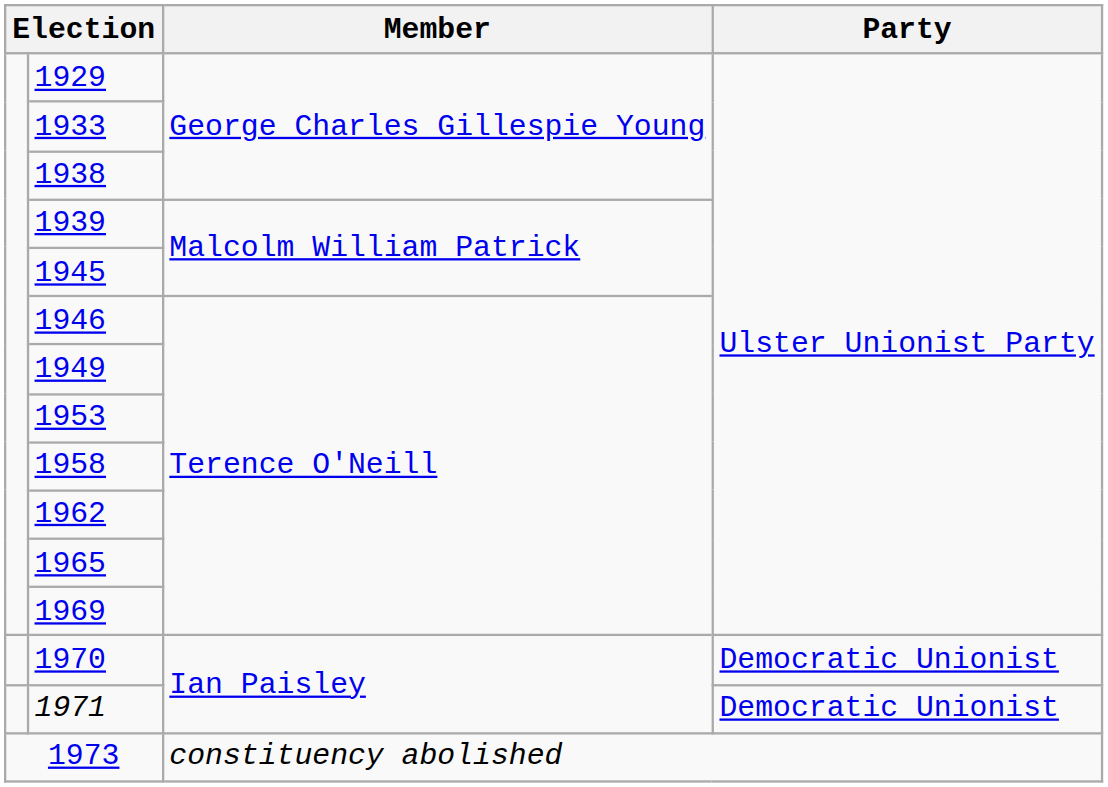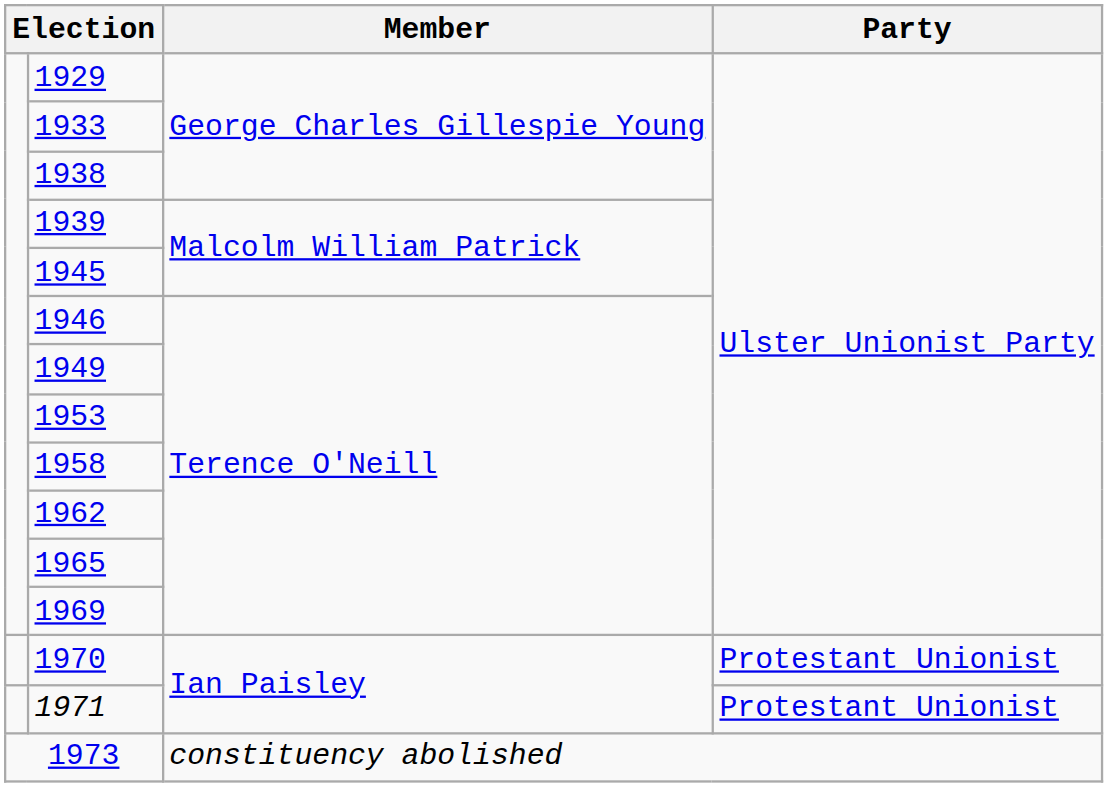1970 | Party: Democratic Unionist -> Protestant Unionist
1971 | Party: Democratic Unionist -> Protestant Unionist
